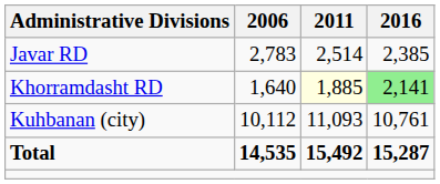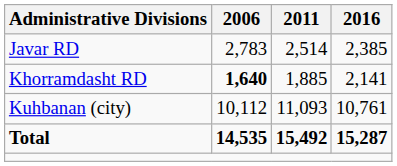Khorramdasht RD | 2006: normal -> bold
Khorramdasht RD | 2011: lightyellow background -> no background
Khorramdasht RD | 2016: lightgreen background -> no background
